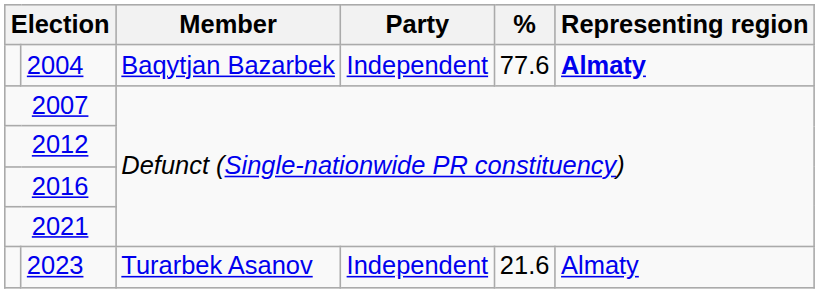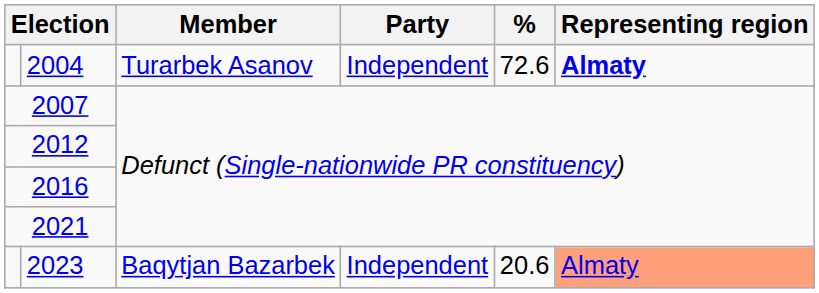2004 | Member: Baqytjan Bazarbek -> Turarbek Asanov
2004 | %: 77.6 -> 72.6
2023 | Member: Turarbek Asanov -> Baqytjan Bazarbek
2023 | %: 21.6 -> 20.6
2023 | Representing region: no background -> lightsalmon background
